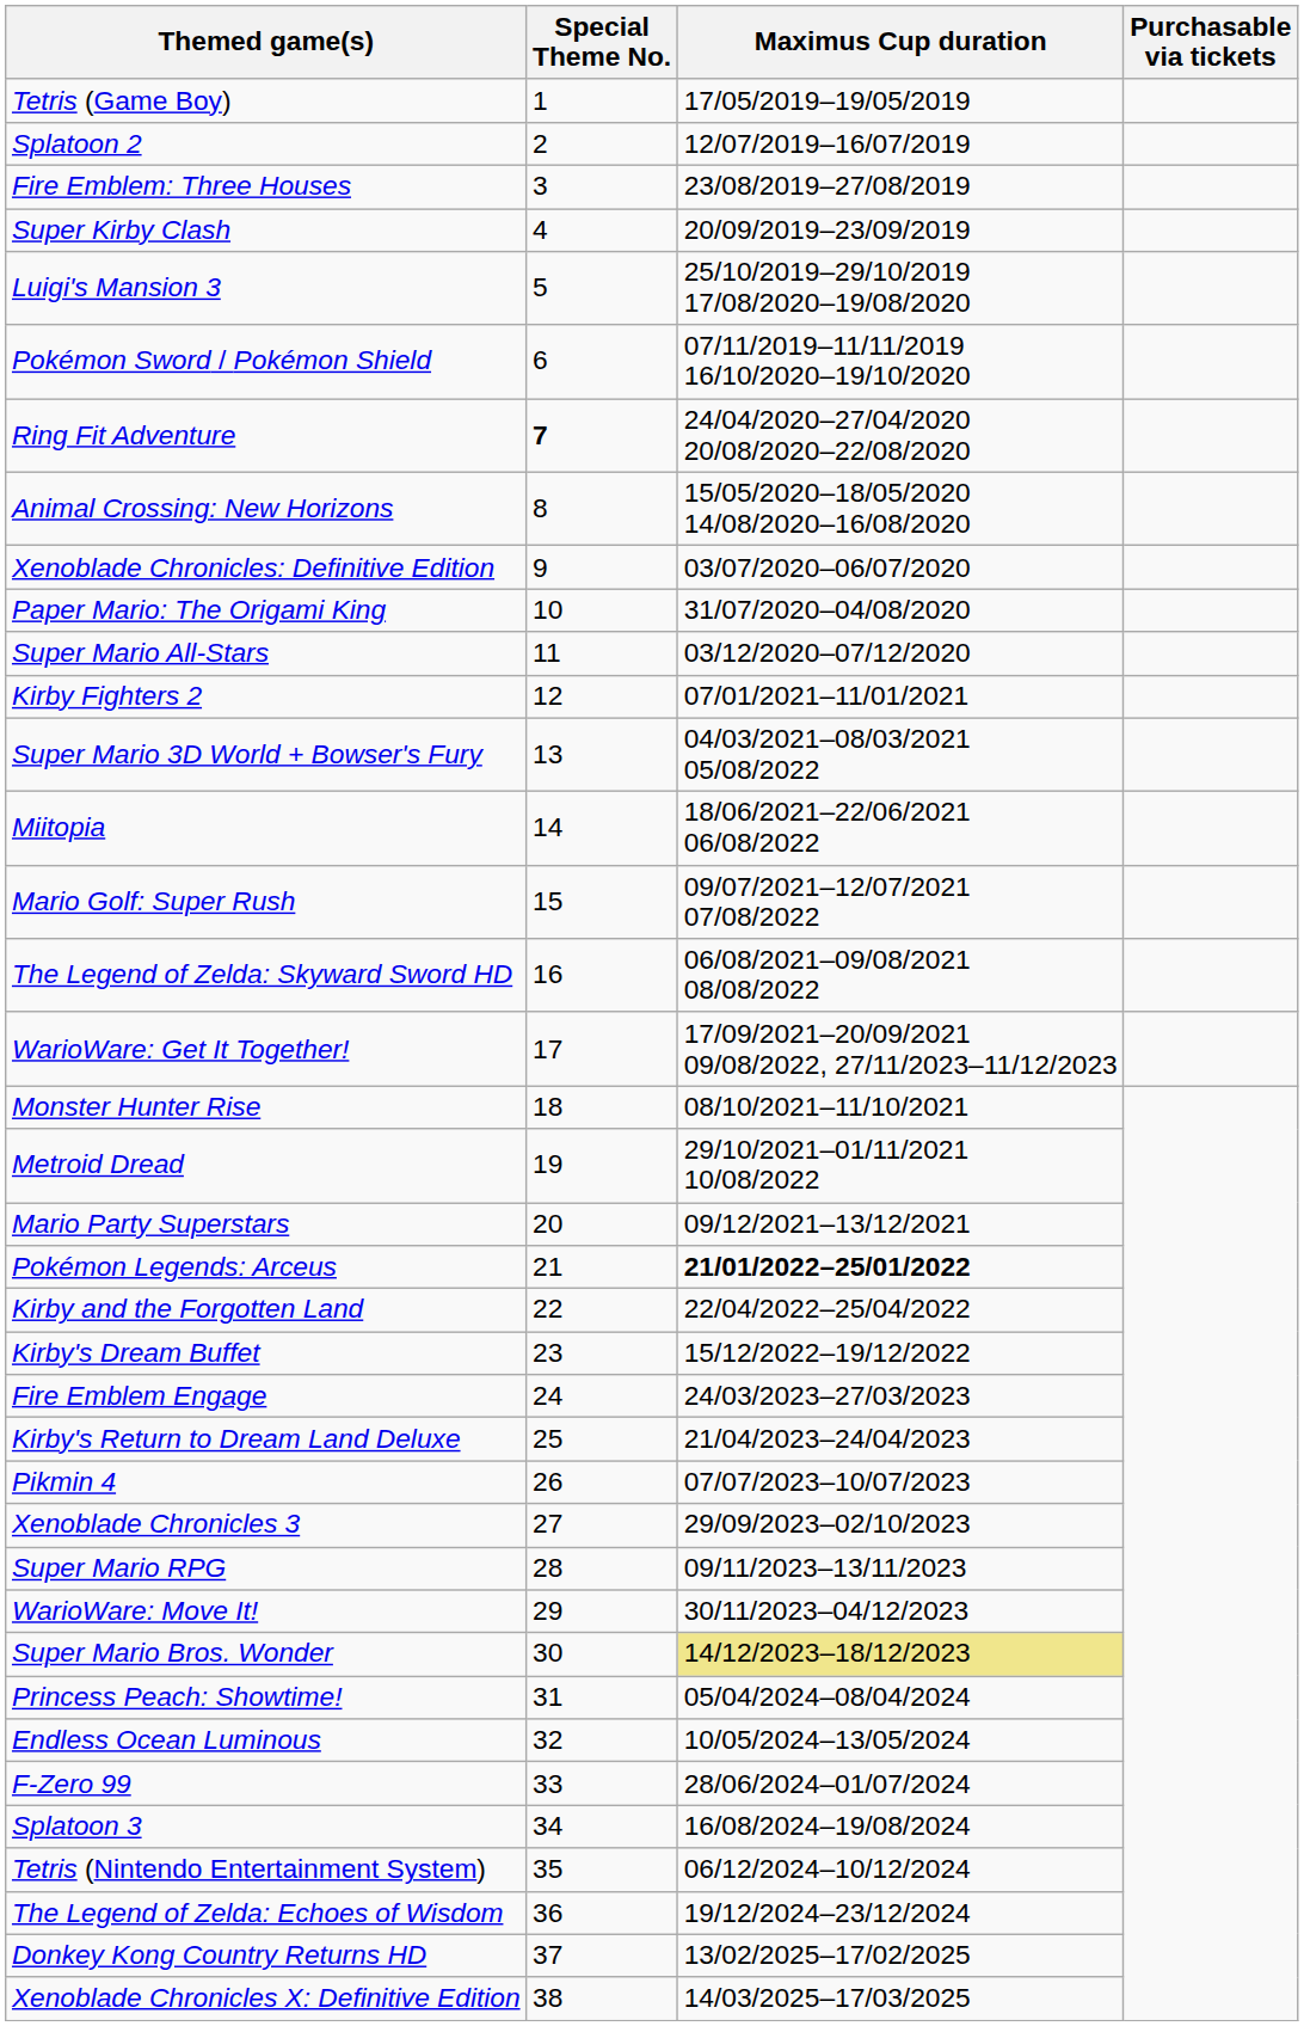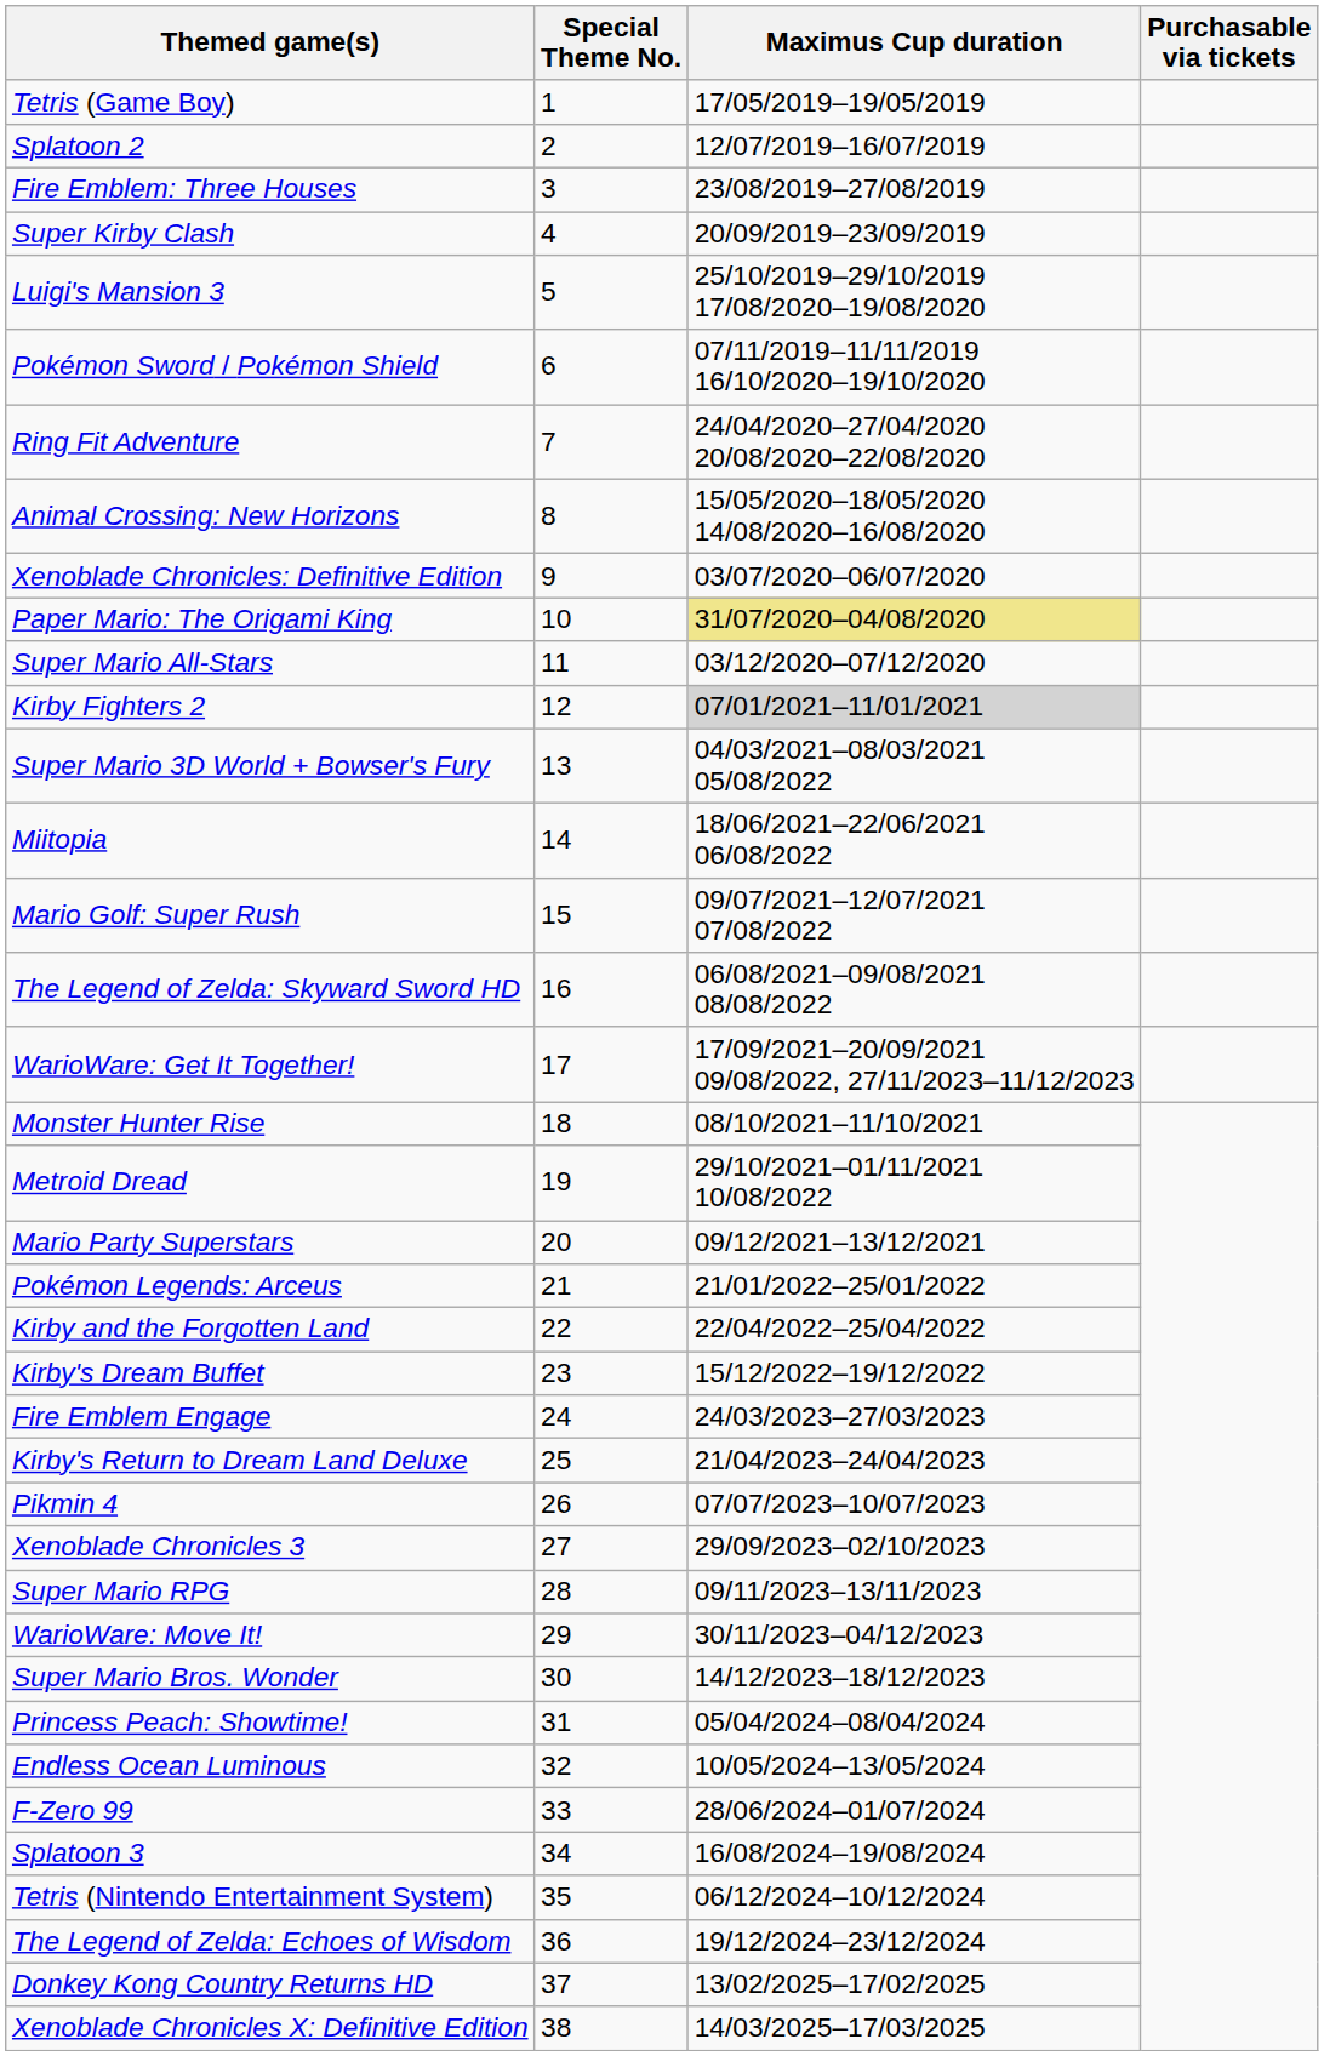Ring Fit Adventure | Special Theme No.: bold -> normal
Paper Mario: The Origami King | Maximus Cup duration: no background -> khaki background
Kirby Fighters 2 | Maximus Cup duration: no background -> lightgrey background
Pokémon Legends: Arceus | Maximus Cup duration: bold -> normal
Super Mario Bros. Wonder | Maximus Cup duration: khaki background -> no background
